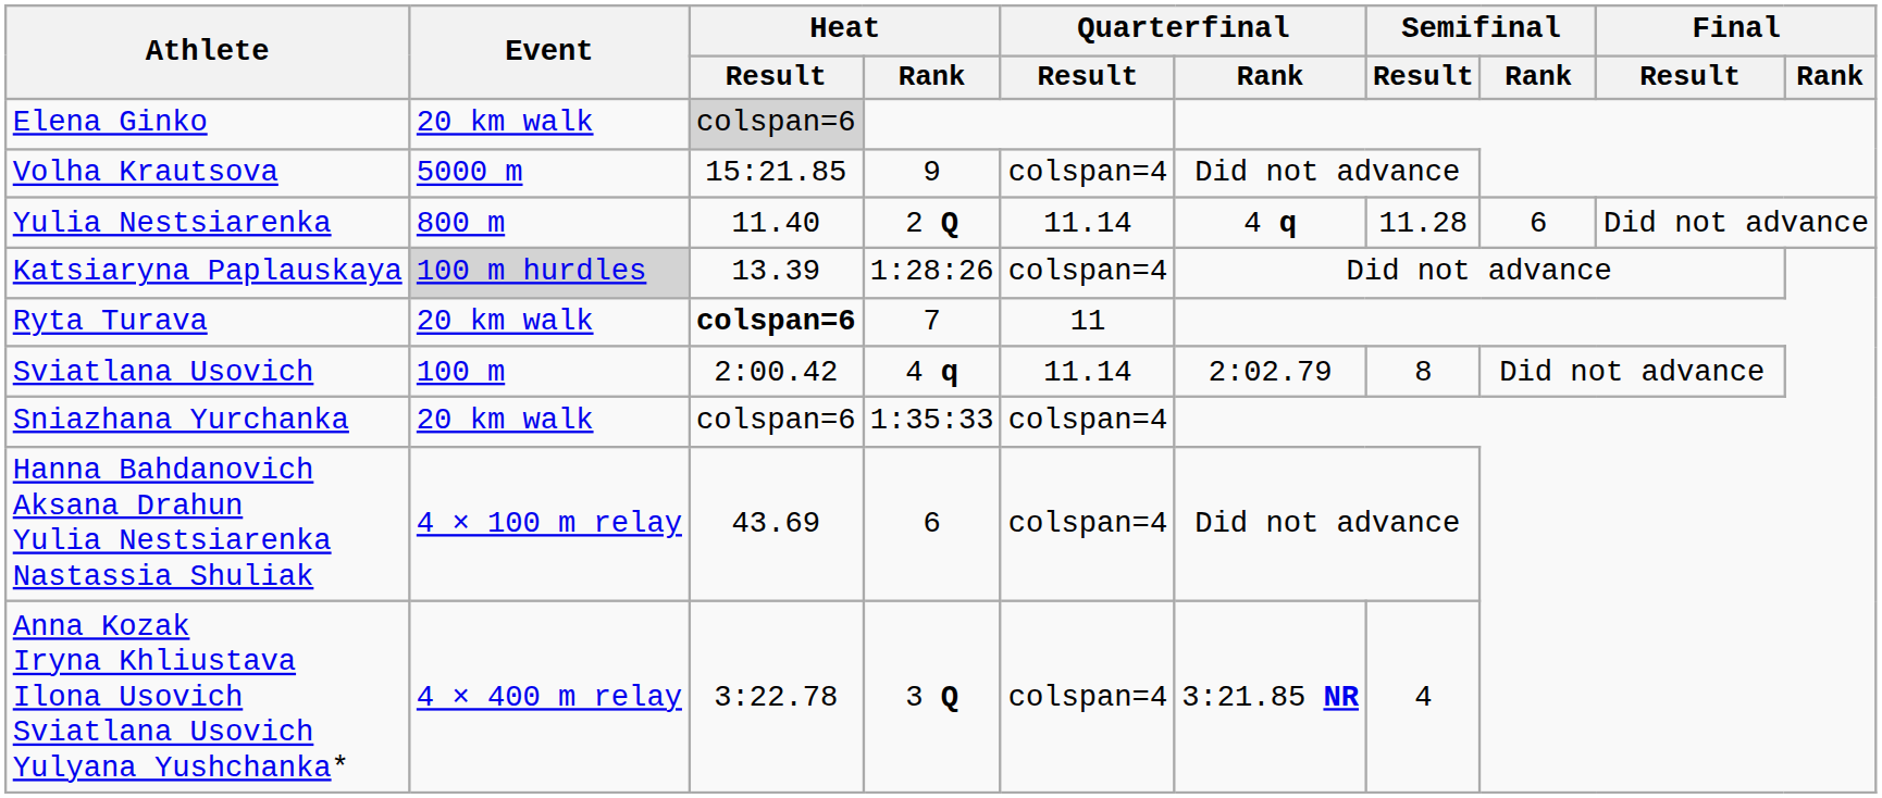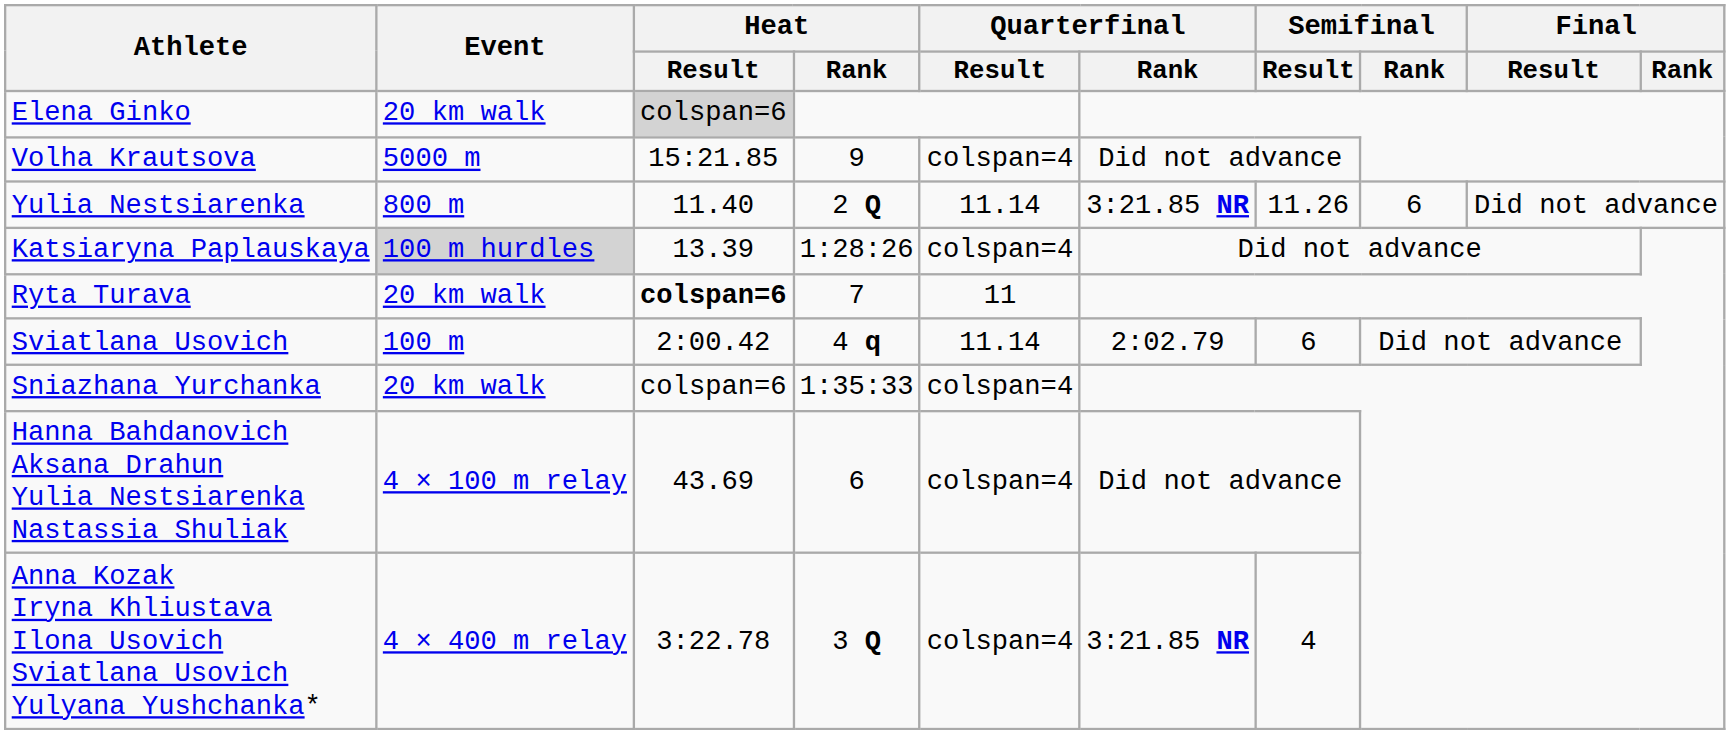Yulia Nestsiarenka | Quarterfinal / Rank: 4 q -> 3:21.85 NR
Yulia Nestsiarenka | Semifinal / Result: 11.28 -> 11.26
Sviatlana Usovich | Semifinal / Result: 8 -> 6
